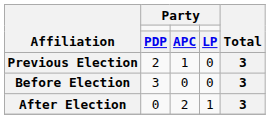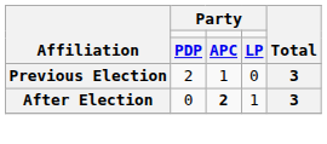- row: Before Election | 3 | 0 | 0 | 3
After Election | column 3: normal -> bold
